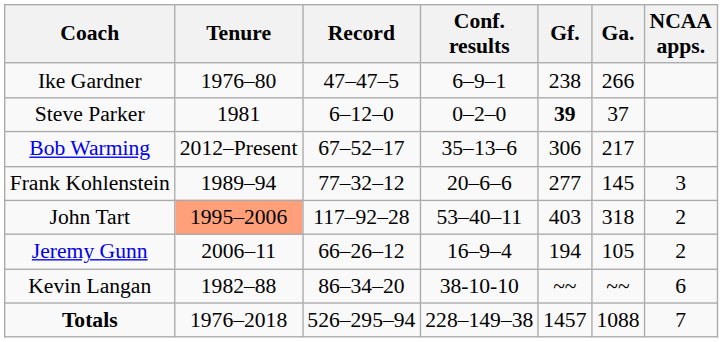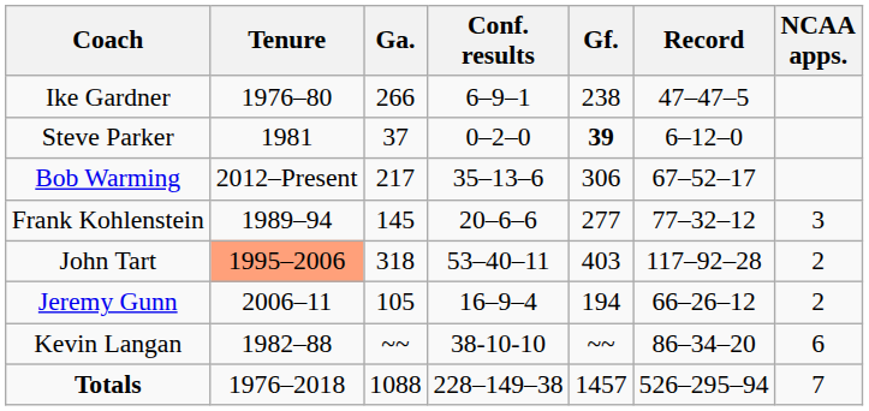columns swapped: Record <-> Ga.
